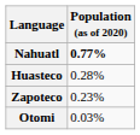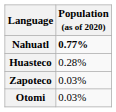Zapoteco | Population (as of 2020): 0.23% -> 0.03%
